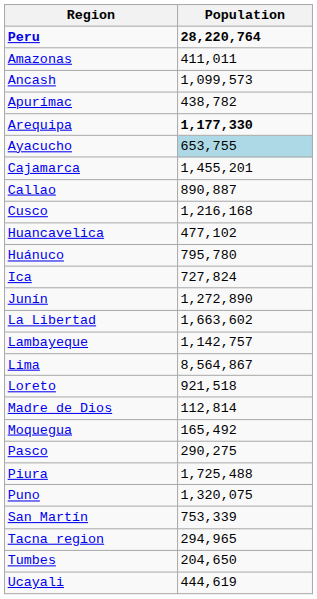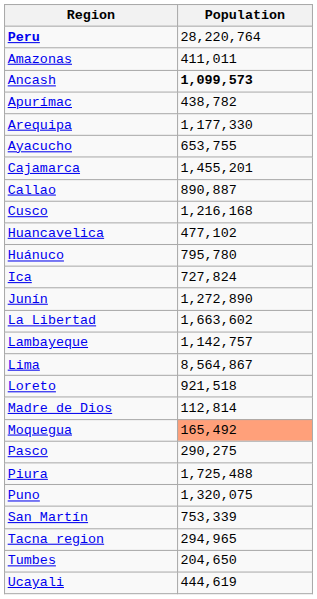Peru | Population: bold -> normal
Ancash | Population: normal -> bold
Arequipa | Population: bold -> normal
Ayacucho | Population: lightblue background -> no background
Moquegua | Population: no background -> lightsalmon background
